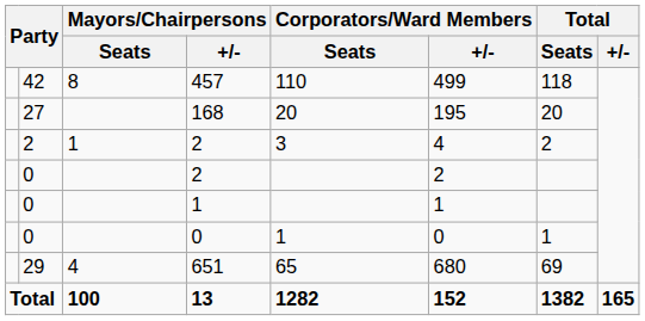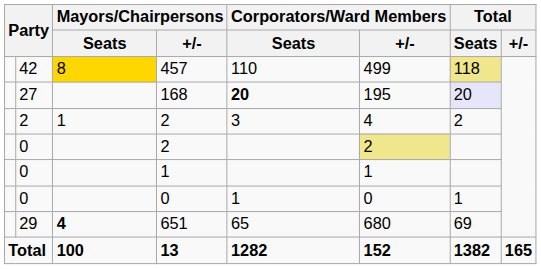457 | Mayors/Chairpersons / Seats: no background -> gold background
457 | Total / Seats: no background -> khaki background
168 | Corporators/Ward Members / Seats: normal -> bold
168 | Total / Seats: no background -> lavender background
0 / 2 | Corporators/Ward Members / +/-: no background -> khaki background
651 | Mayors/Chairpersons / Seats: normal -> bold
